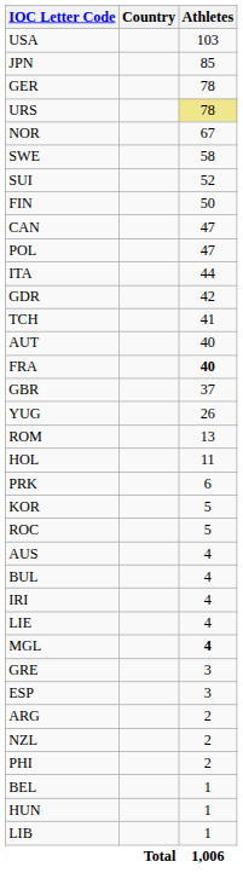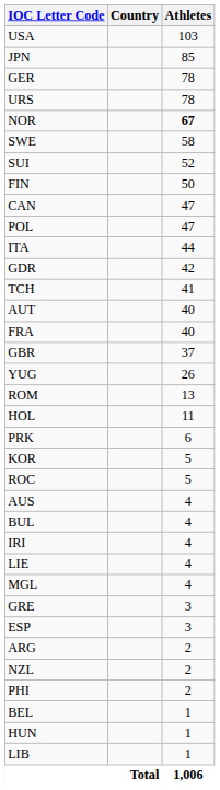URS | Athletes: khaki background -> no background
NOR | Athletes: normal -> bold
FRA | Athletes: bold -> normal
MGL | Athletes: bold -> normal
